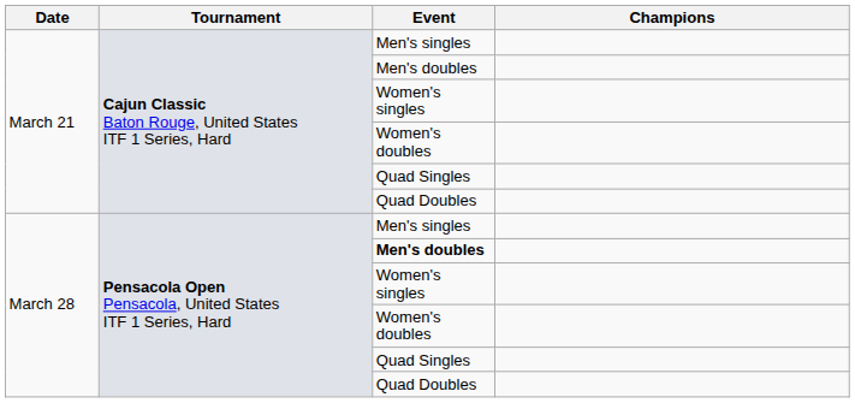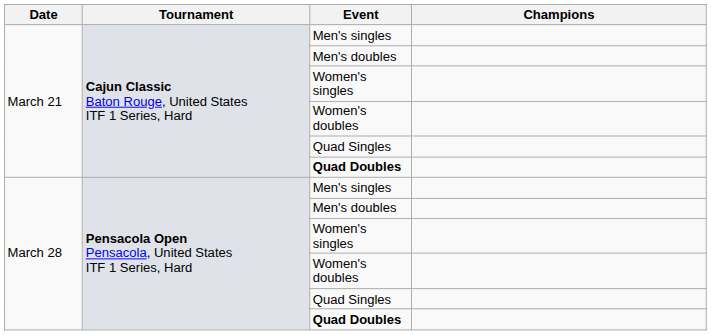March 21 / Quad Doubles | Event: normal -> bold
March 28 / Men's doubles | Event: bold -> normal
March 28 / Quad Doubles | Event: normal -> bold
